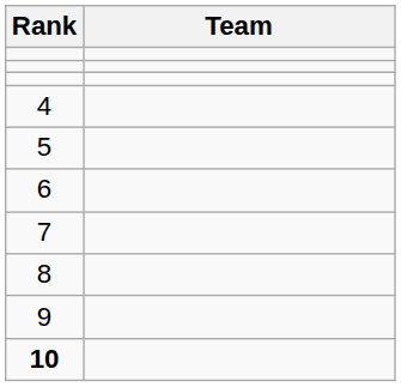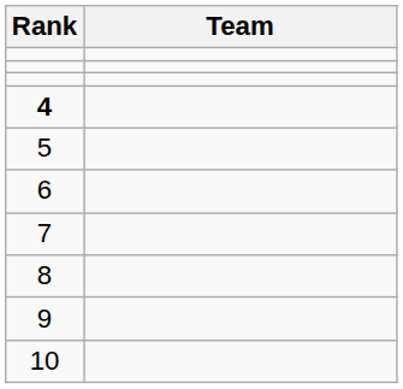row 5 | Rank: normal -> bold
row 11 | Rank: bold -> normal
